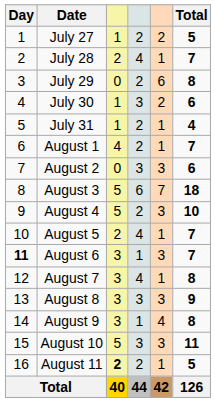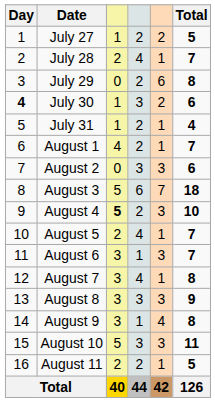July 30 | Day: normal -> bold
August 4 | column 3: normal -> bold
August 6 | Day: bold -> normal
August 11 | column 3: bold -> normal
